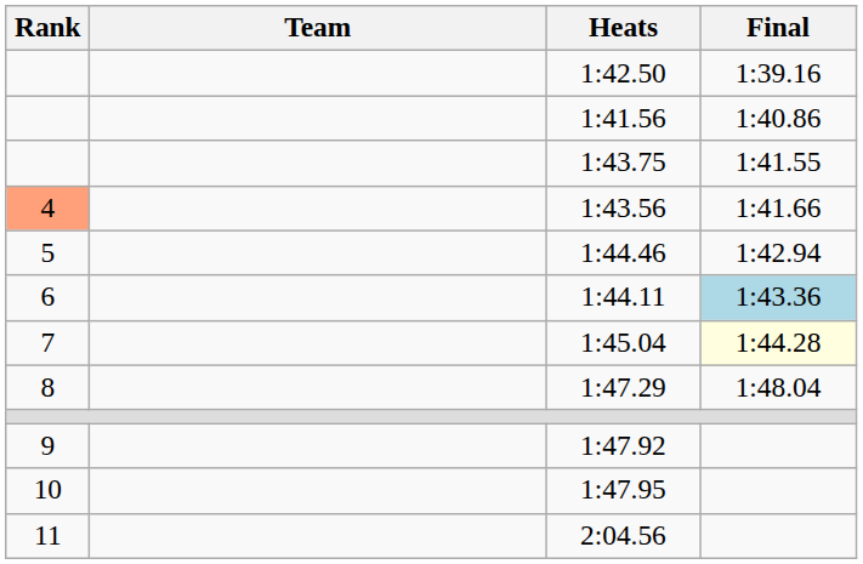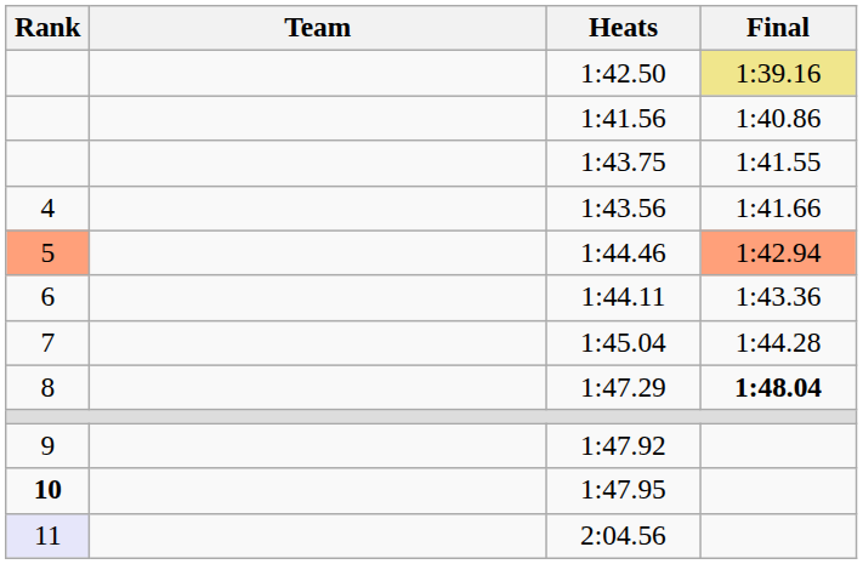1:42.50 | Final: no background -> khaki background
1:43.56 | Rank: lightsalmon background -> no background
1:44.46 | Rank: no background -> lightsalmon background
1:44.46 | Final: no background -> lightsalmon background
1:44.11 | Final: lightblue background -> no background
1:45.04 | Final: lightyellow background -> no background
1:47.29 | Final: normal -> bold
1:47.95 | Rank: normal -> bold
2:04.56 | Rank: no background -> lavender background
